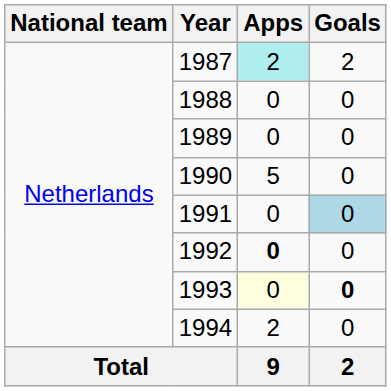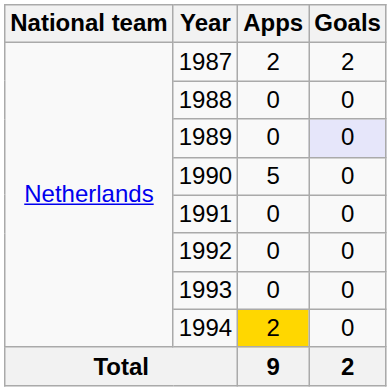1987 | Apps: paleturquoise background -> no background
1989 | Goals: no background -> lavender background
1991 | Goals: lightblue background -> no background
1992 | Apps: bold -> normal
1993 | Apps: lightyellow background -> no background
1993 | Goals: bold -> normal
1994 | Apps: no background -> gold background
